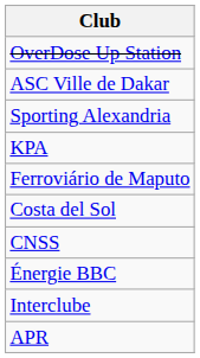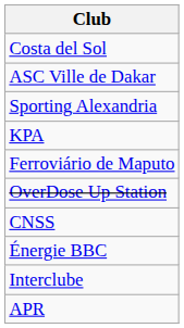row 2 | column 1: OverDose Up Station -> Costa del Sol
row 7 | column 1: Costa del Sol -> OverDose Up Station
